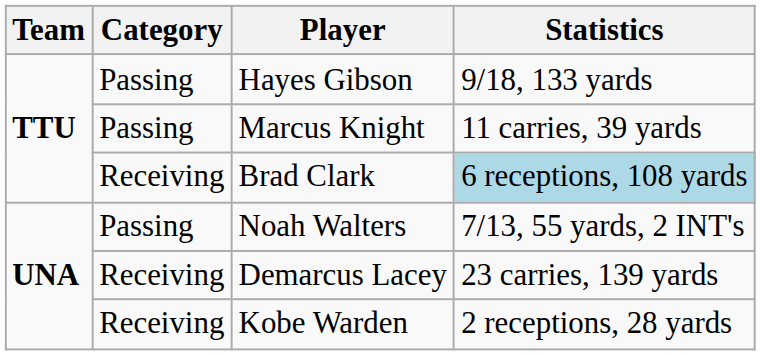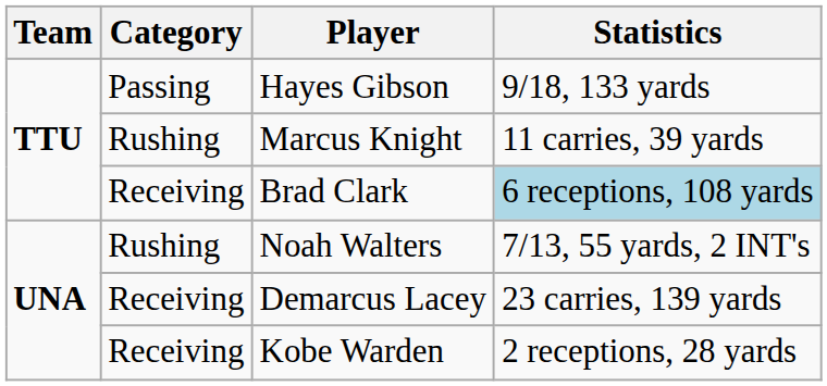Marcus Knight | Category: Passing -> Rushing
Noah Walters | Category: Passing -> Rushing
